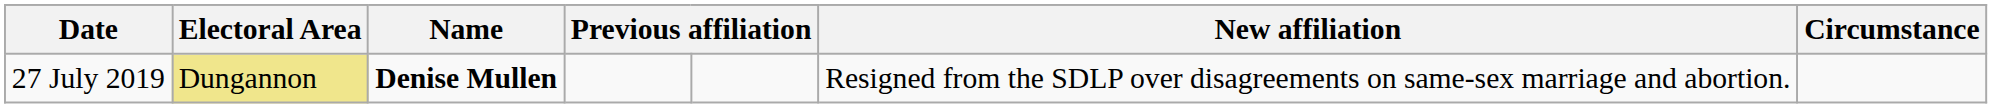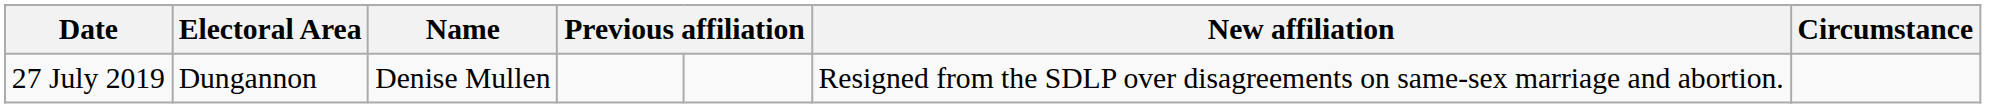27 July 2019 | Electoral Area: khaki background -> no background
27 July 2019 | Name: bold -> normal
